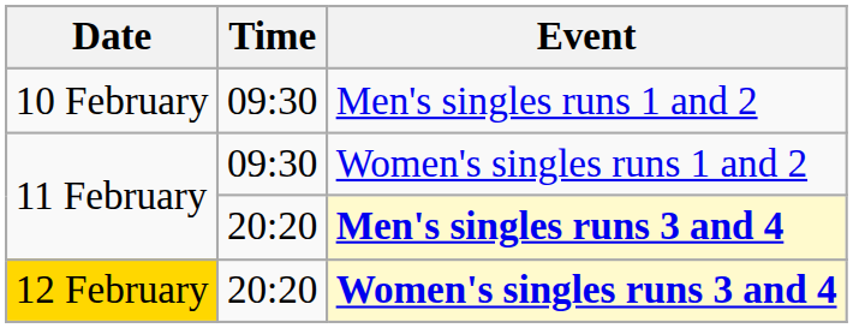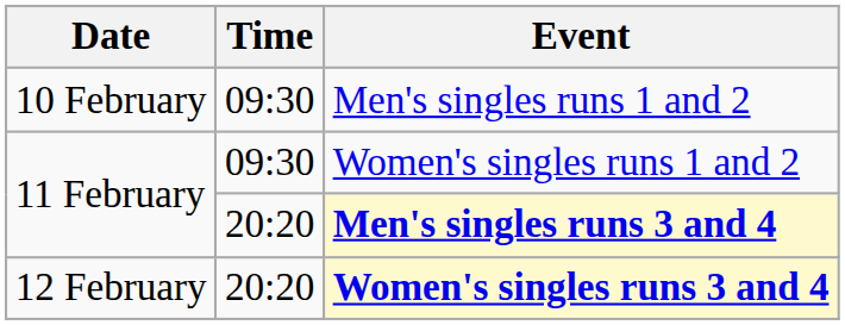Women's singles runs 3 and 4 | Date: gold background -> no background
